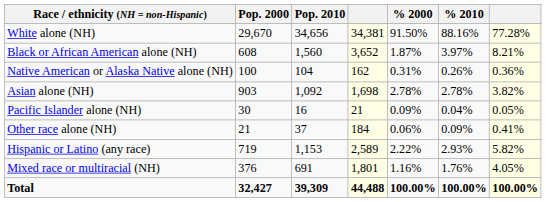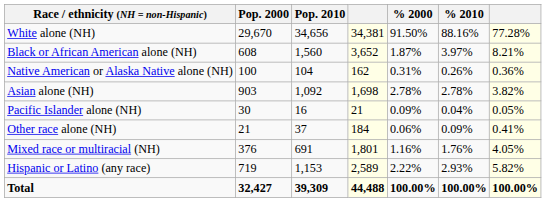rows swapped: Mixed race or multiracial (NH) <-> Hispanic or Latino (any race)
